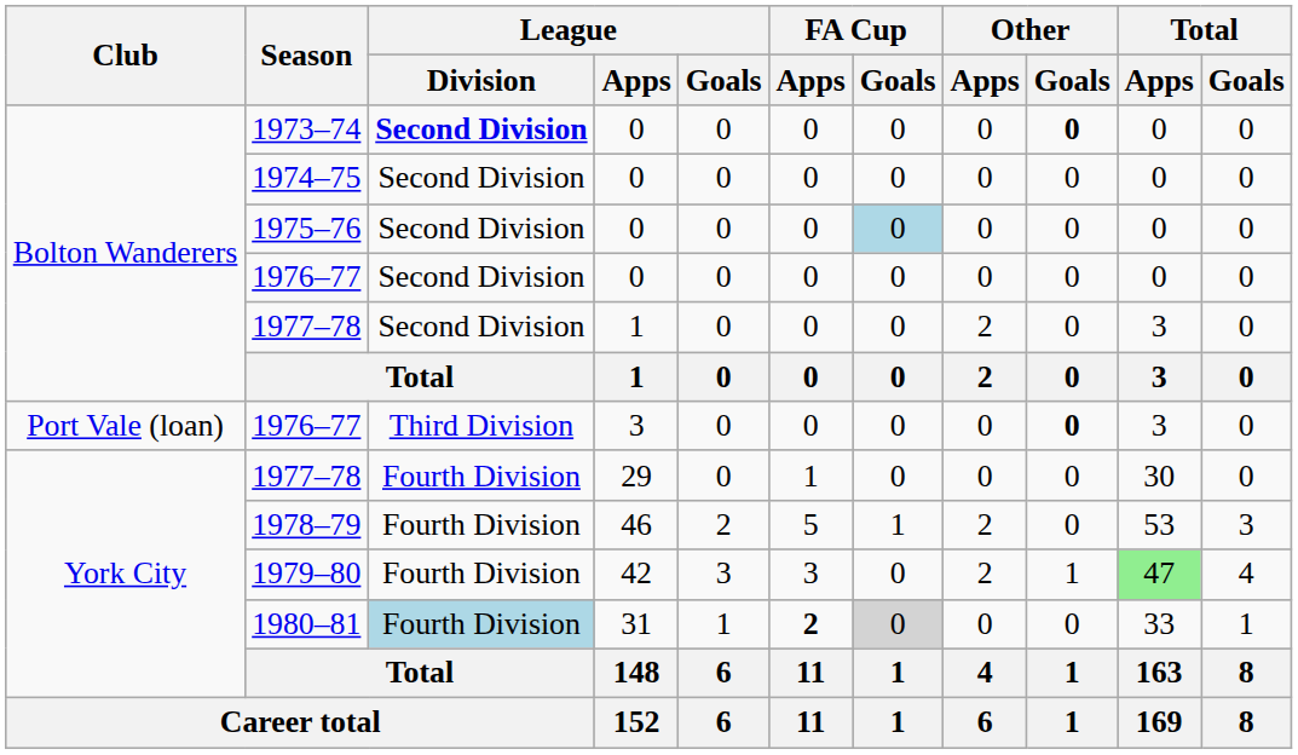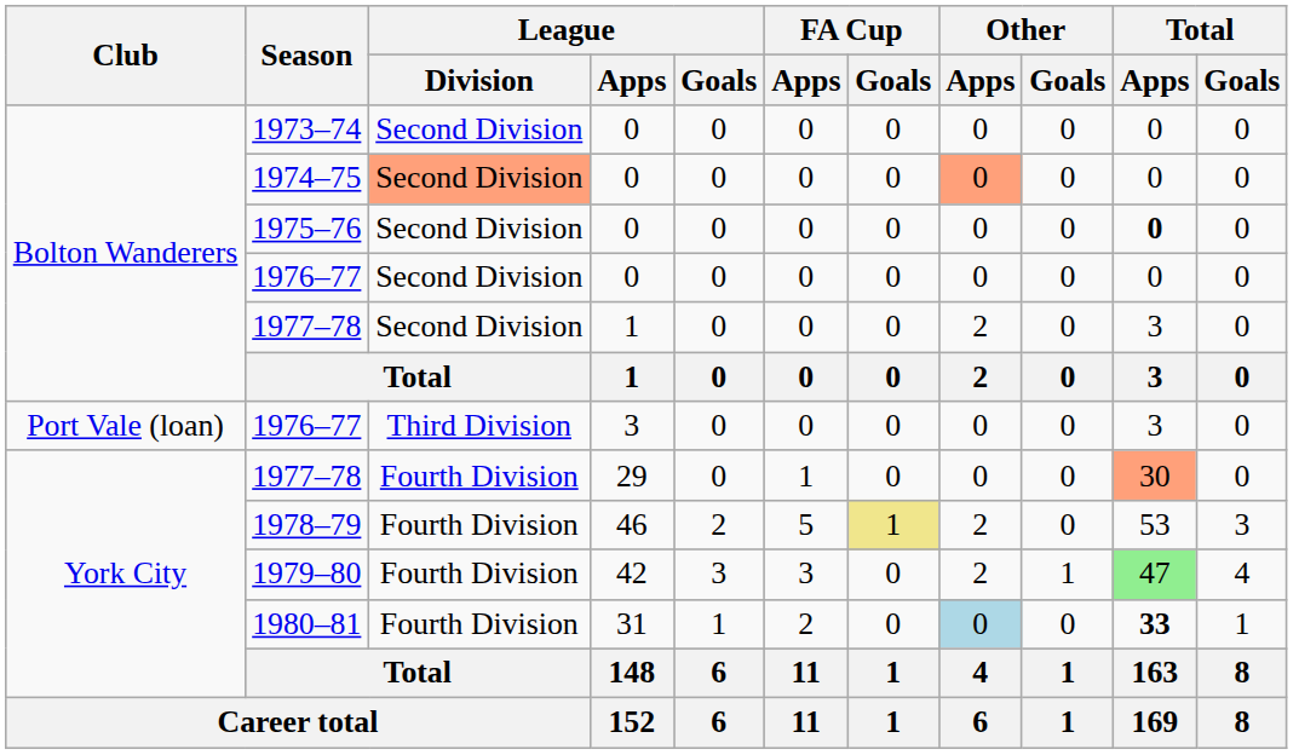1973–74 | League / Division: bold -> normal
1973–74 | Other / Goals: bold -> normal
1974–75 | League / Division: no background -> lightsalmon background
1974–75 | Other / Apps: no background -> lightsalmon background
1975–76 | FA Cup / Goals: lightblue background -> no background
1975–76 | Total / Apps: normal -> bold
1976–77 / 3 | Other / Goals: bold -> normal
1977–78 / 29 | Total / Apps: no background -> lightsalmon background
1978–79 | FA Cup / Goals: no background -> khaki background
1980–81 | League / Division: lightblue background -> no background
1980–81 | FA Cup / Apps: bold -> normal
1980–81 | FA Cup / Goals: lightgrey background -> no background
1980–81 | Other / Apps: no background -> lightblue background
1980–81 | Total / Apps: normal -> bold
